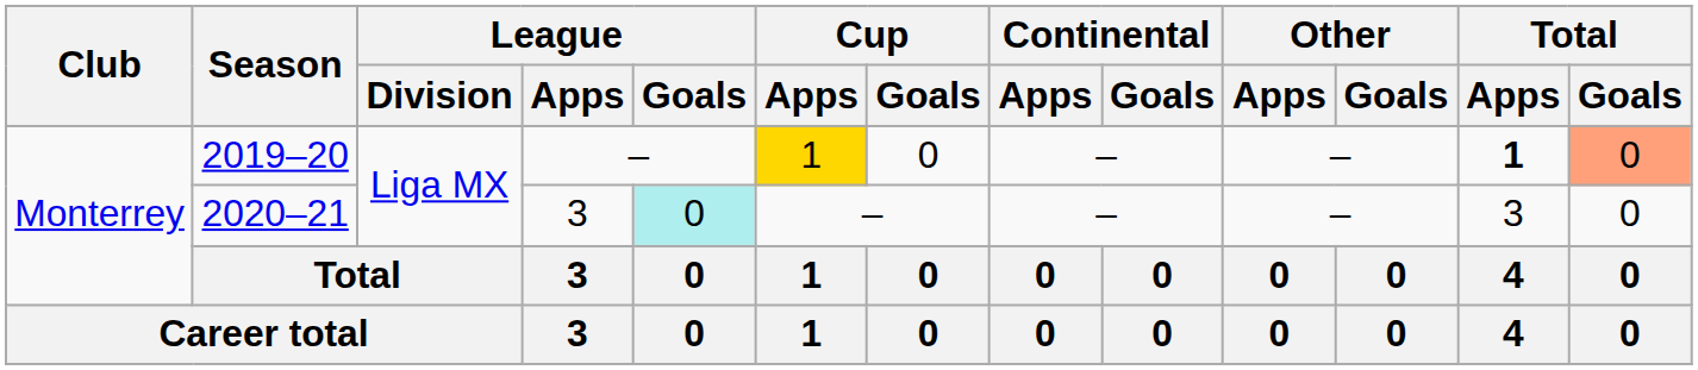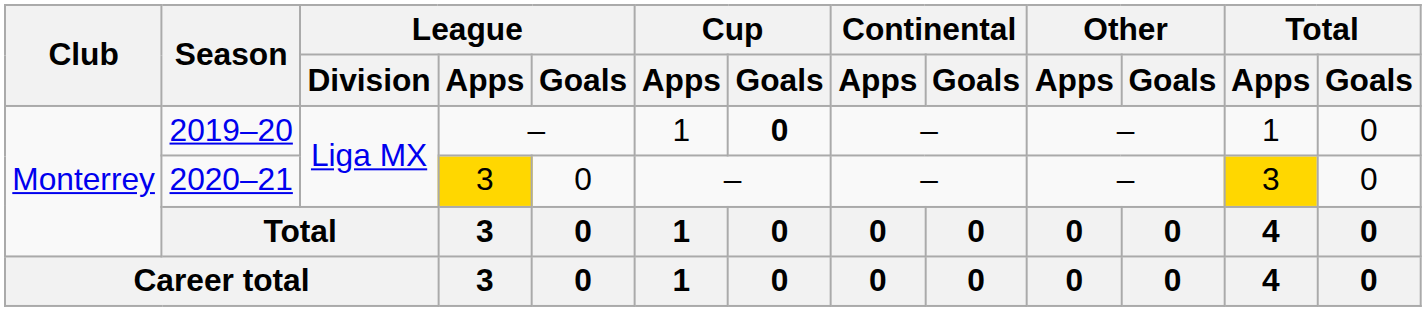2019–20 | Cup / Apps: gold background -> no background
2019–20 | Cup / Goals: normal -> bold
2019–20 | Total / Apps: bold -> normal
2019–20 | Total / Goals: lightsalmon background -> no background
2020–21 | League / Apps: no background -> gold background
2020–21 | League / Goals: paleturquoise background -> no background
2020–21 | Total / Apps: no background -> gold background
